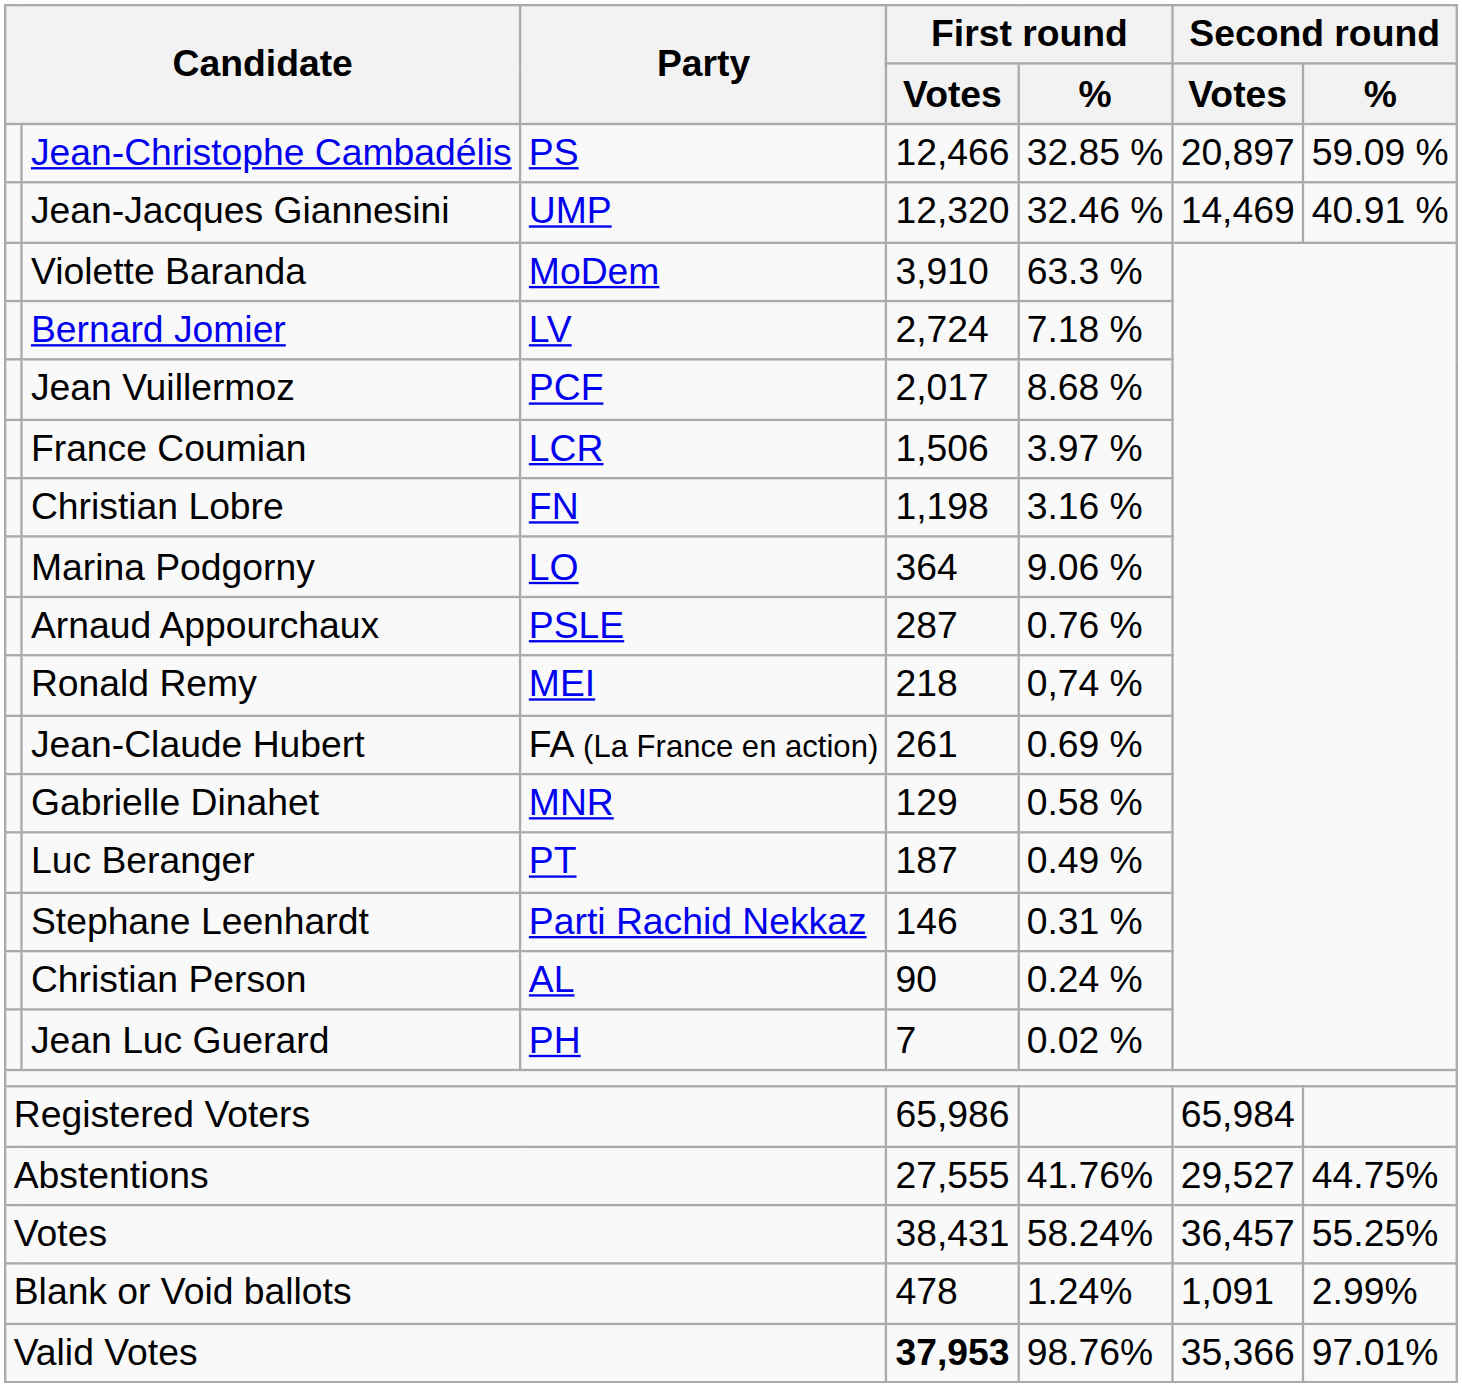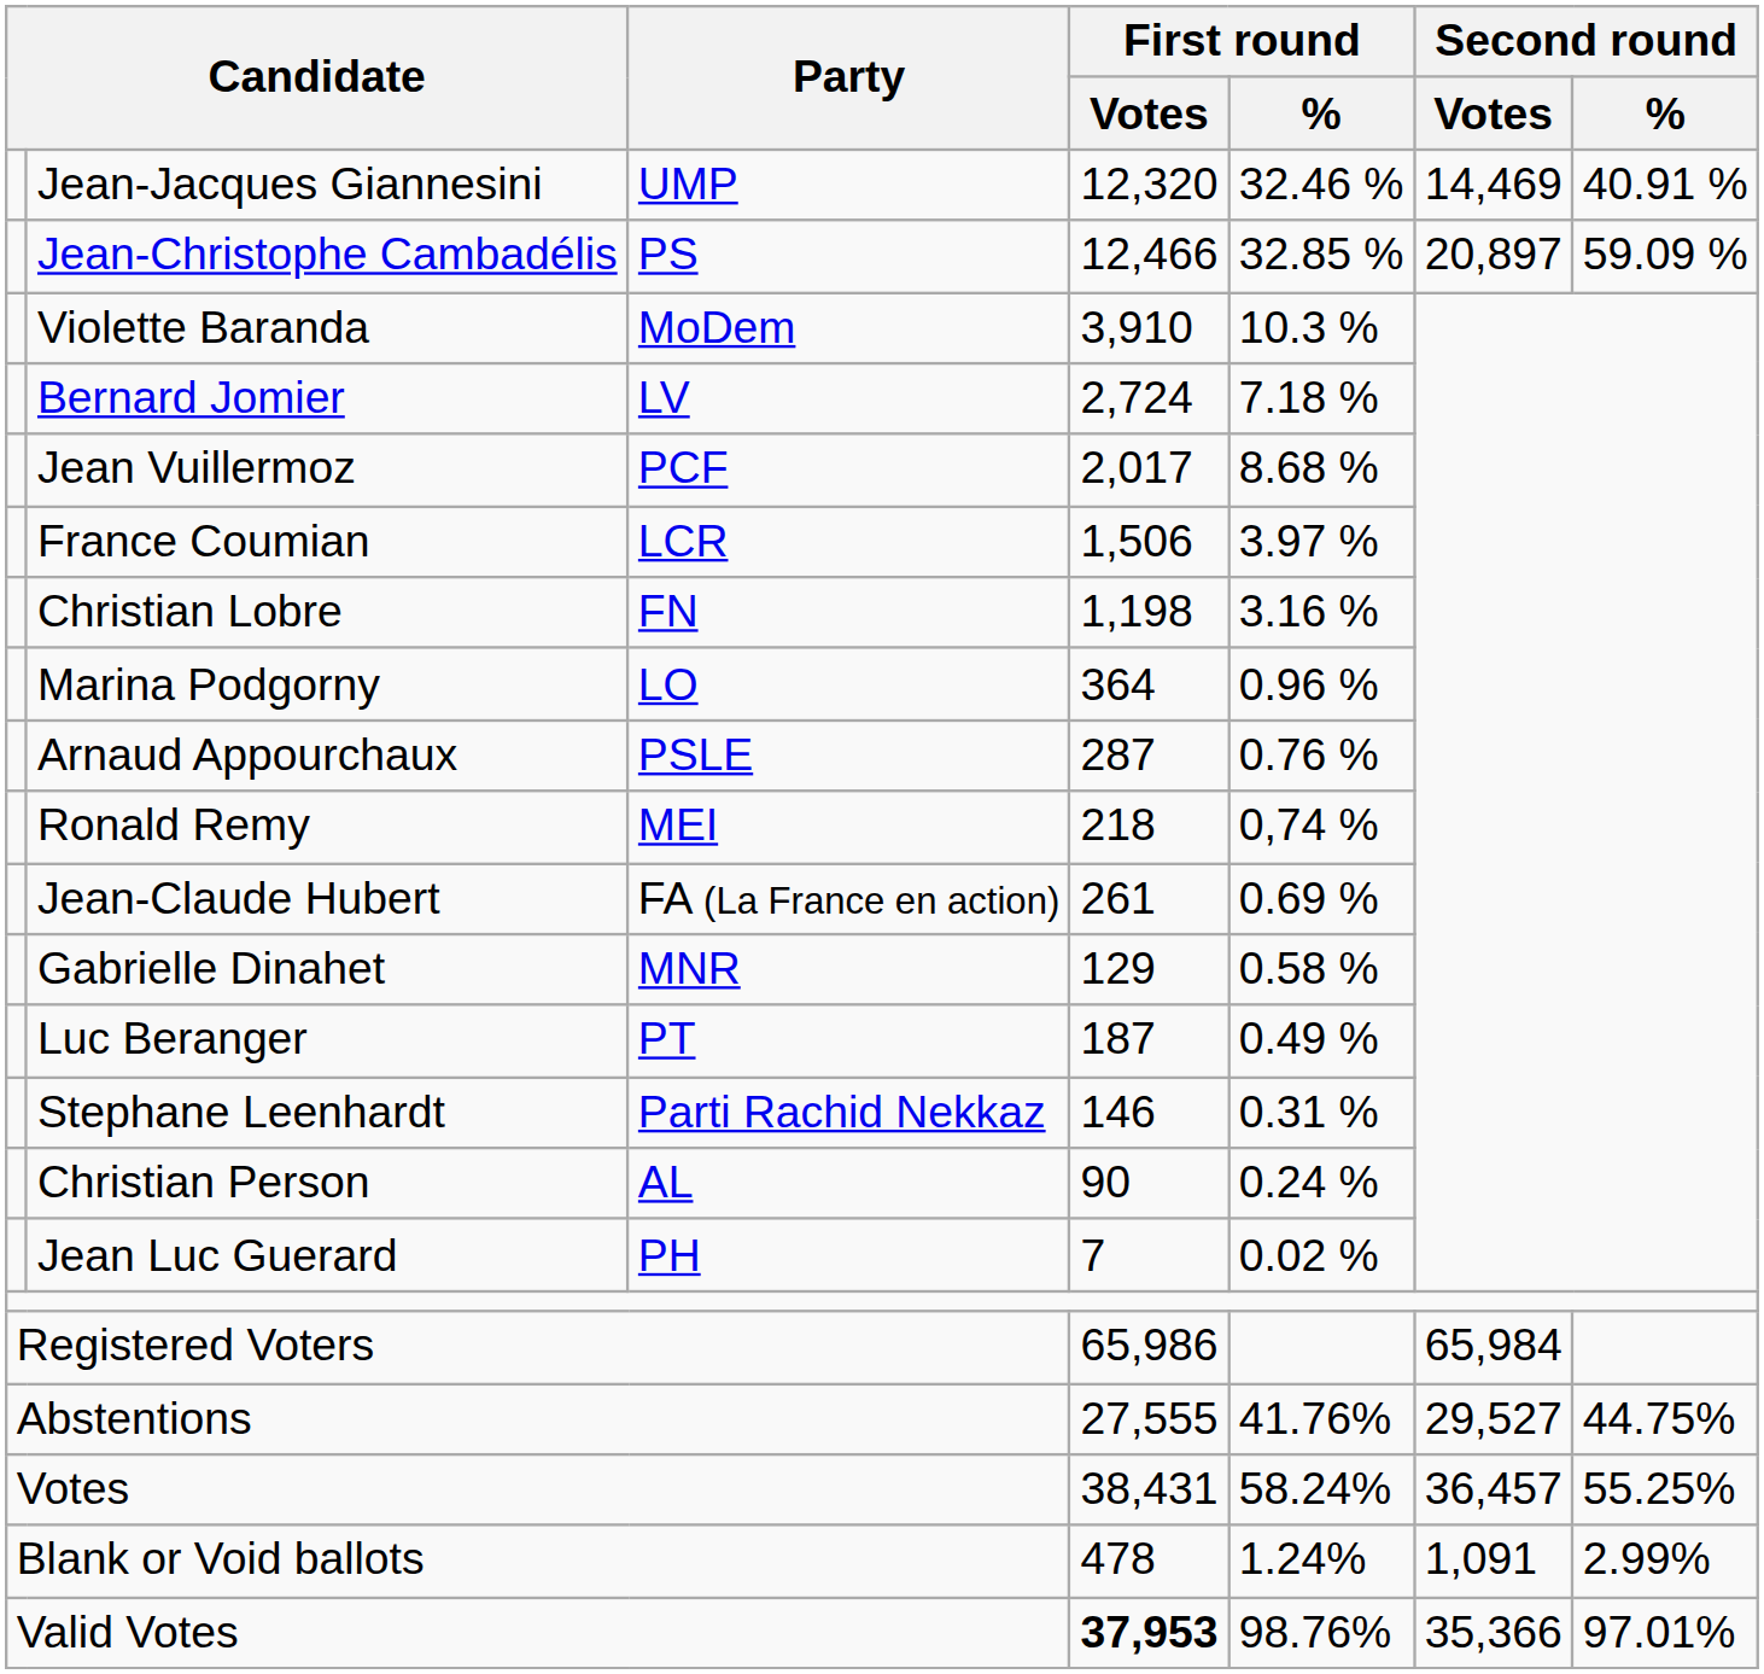rows swapped: Jean-Christophe Cambadélis <-> Jean-Jacques Giannesini
Violette Baranda | First round / %: 63.3 % -> 10.3 %
Marina Podgorny | First round / %: 9.06 % -> 0.96 %
